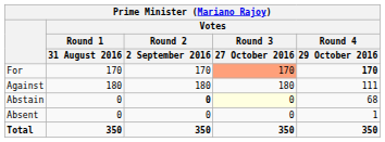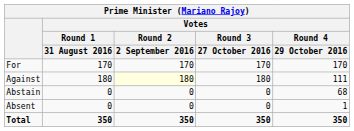For | Votes / Round 3 / 27 October 2016: lightsalmon background -> no background
For | Votes / Round 4 / 29 October 2016: bold -> normal
Against | Votes / Round 2 / 2 September 2016: no background -> lightyellow background
Abstain | Votes / Round 2 / 2 September 2016: bold -> normal
Abstain | Votes / Round 3 / 27 October 2016: lightyellow background -> no background
